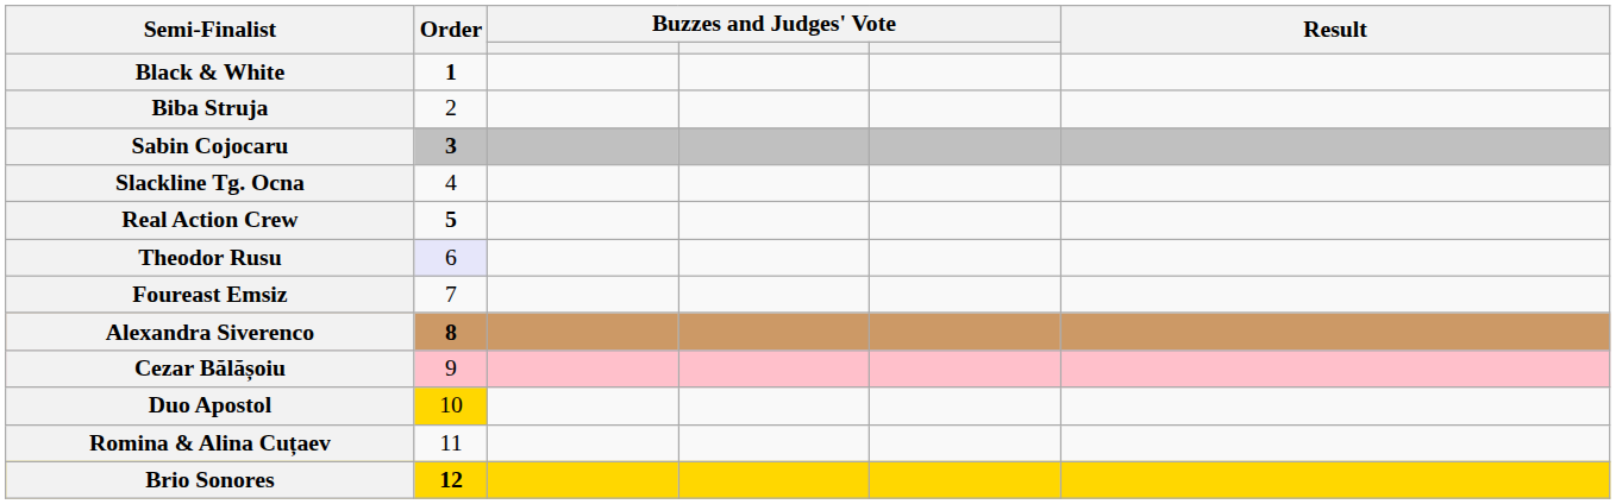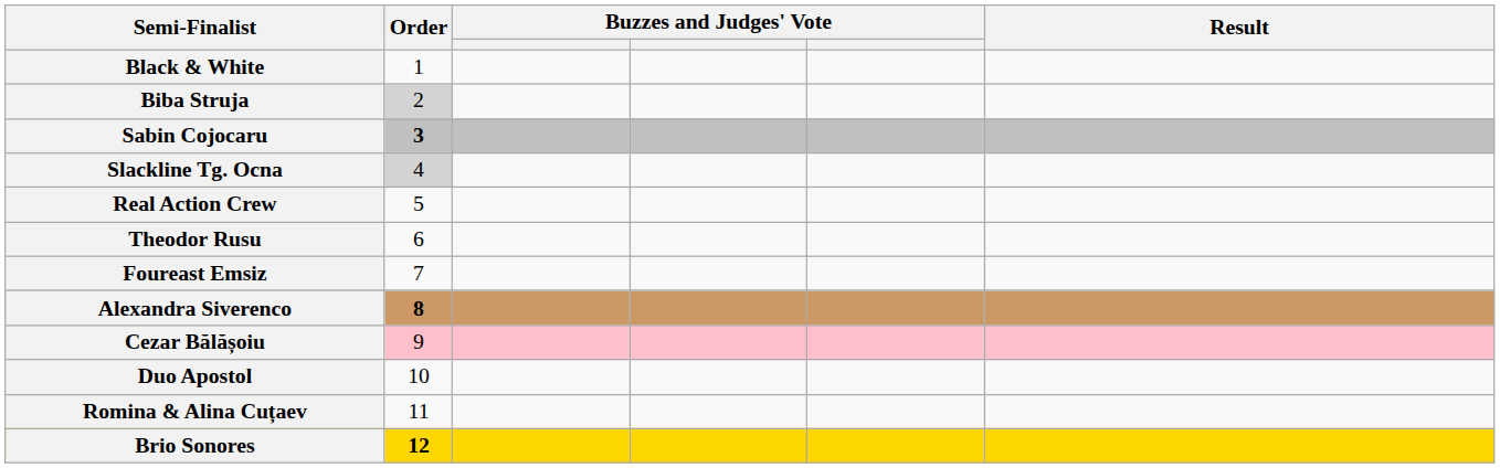Black & White | Order: bold -> normal
Biba Struja | Order: no background -> lightgrey background
Slackline Tg. Ocna | Order: no background -> lightgrey background
Real Action Crew | Order: bold -> normal
Theodor Rusu | Order: lavender background -> no background
Duo Apostol | Order: gold background -> no background
